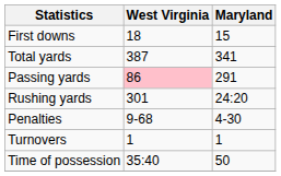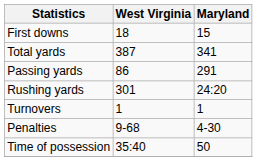Passing yards | West Virginia: pink background -> no background
rows swapped: Penalties <-> Turnovers
